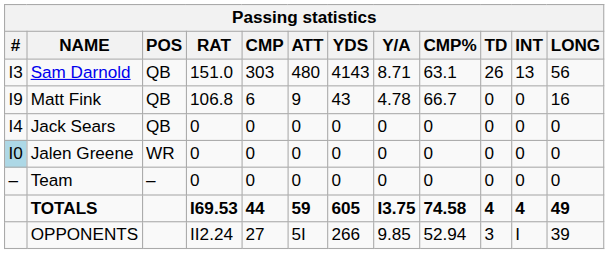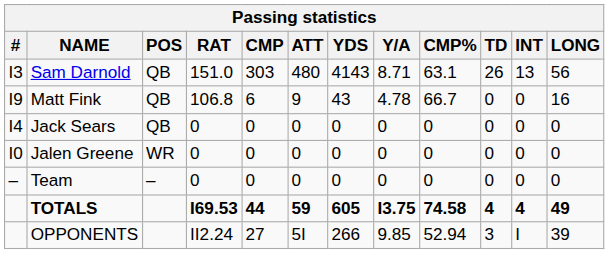Jalen Greene | #: lightblue background -> no background
